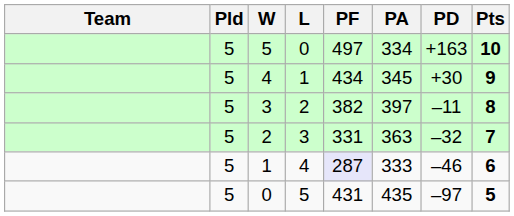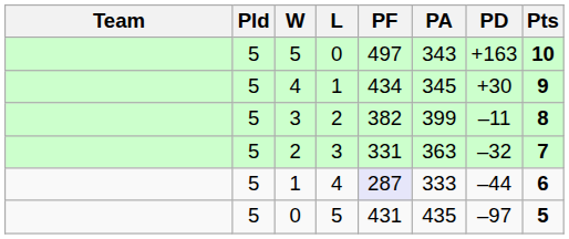row 2 | PA: 334 -> 343
row 4 | PA: 397 -> 399
row 6 | PD: –46 -> –44
